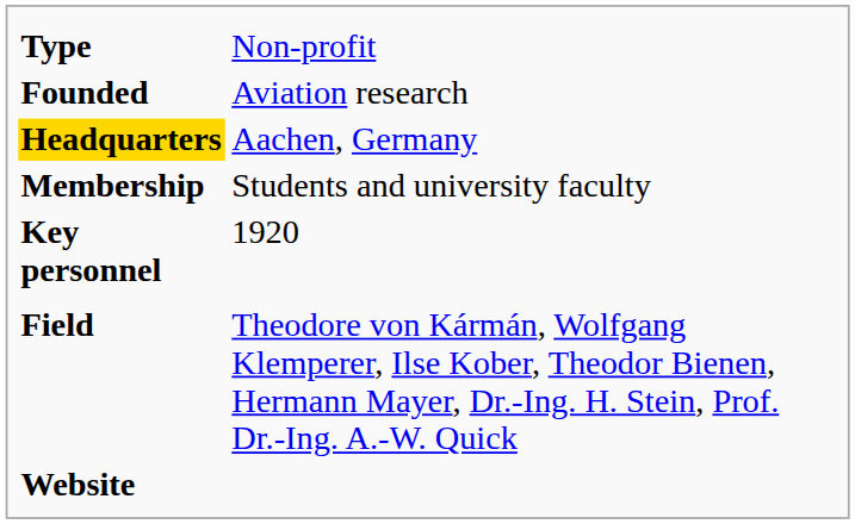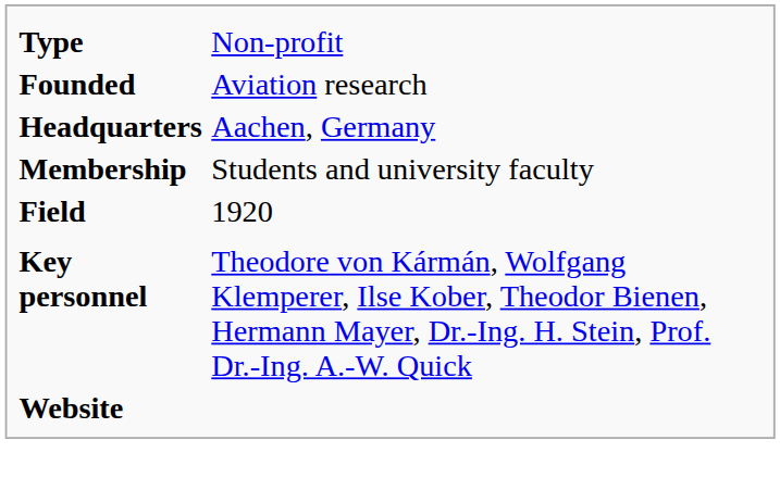row 3 | column 1: gold background -> no background
row 5 | column 1: Key personnel -> Field
row 6 | column 1: Field -> Key personnel
